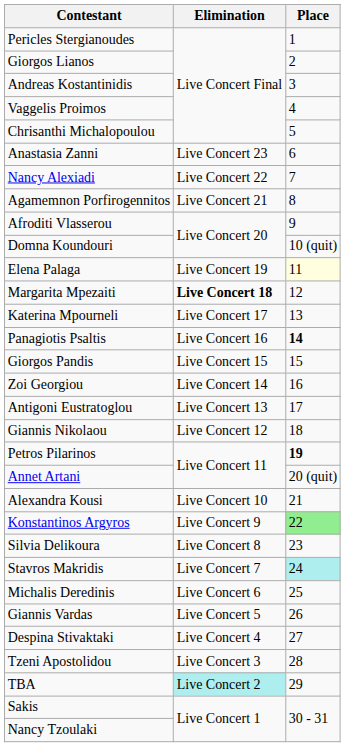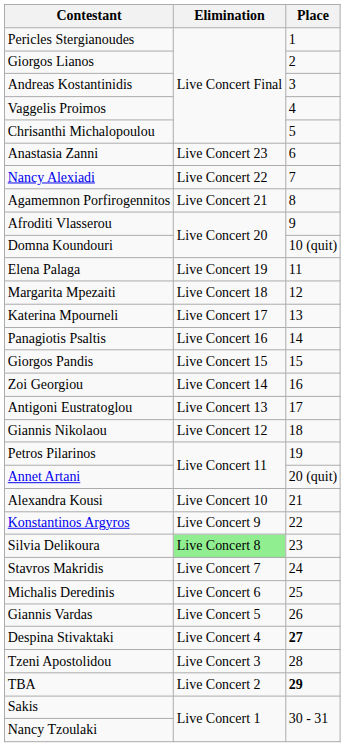Elena Palaga | Place: lightyellow background -> no background
Margarita Mpezaiti | Elimination: bold -> normal
Panagiotis Psaltis | Place: bold -> normal
Petros Pilarinos | Place: bold -> normal
Konstantinos Argyros | Place: lightgreen background -> no background
Silvia Delikoura | Elimination: no background -> lightgreen background
Stavros Makridis | Place: paleturquoise background -> no background
Despina Stivaktaki | Place: normal -> bold
TBA | Elimination: paleturquoise background -> no background
TBA | Place: normal -> bold
